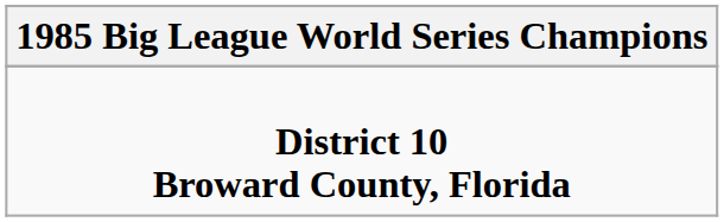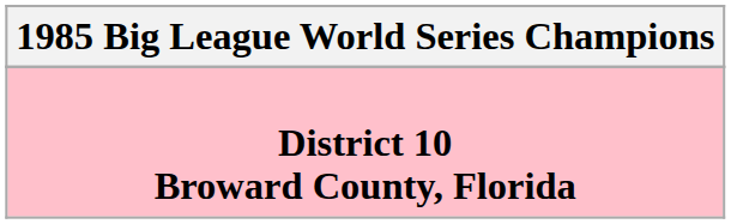row 2 | column 1: no background -> pink background
